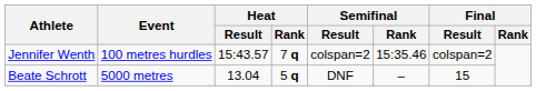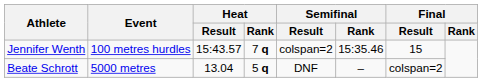Jennifer Wenth | Final / Result: colspan=2 -> 15
Beate Schrott | Final / Result: 15 -> colspan=2
